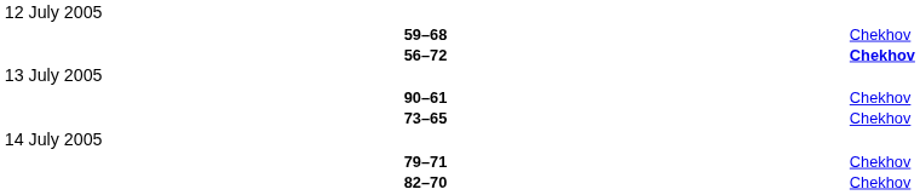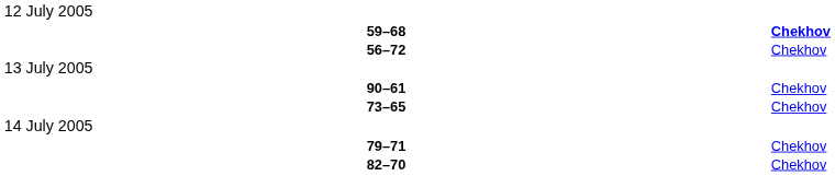59–68 | column 3: normal -> bold
56–72 | column 3: bold -> normal
